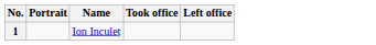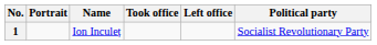+ column: Political party | Socialist Revolutionary Party
